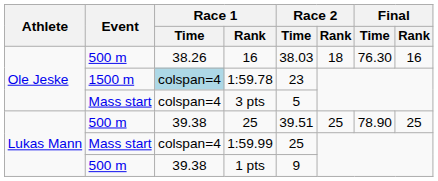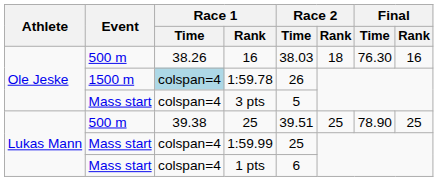1:59.78 | Race 2 / Time: 23 -> 26
1 pts | Event: 500 m -> Mass start
1 pts | Race 1 / Time: 39.38 -> colspan=4
1 pts | Race 2 / Time: 9 -> 6
